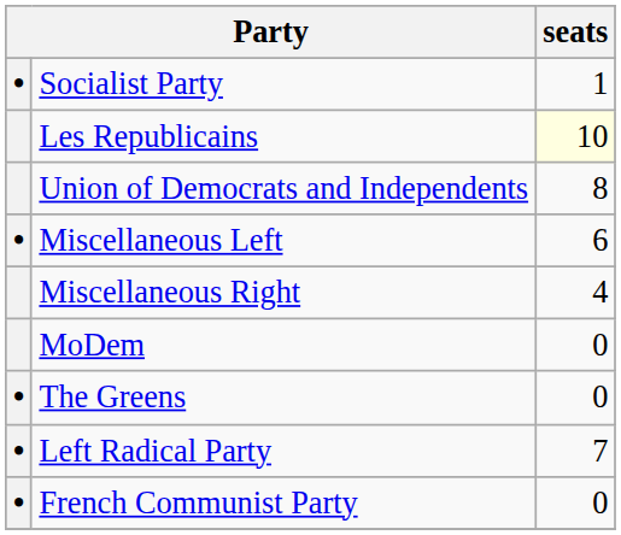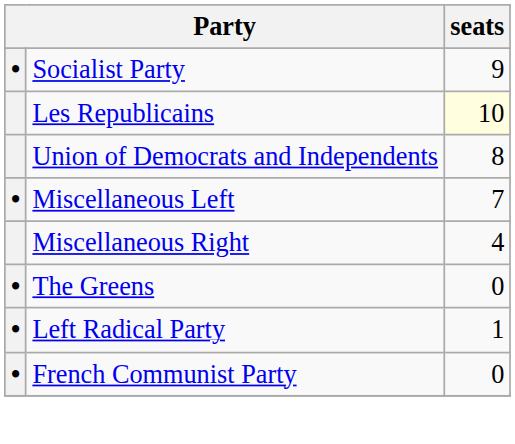Socialist Party | seats: 1 -> 9
Miscellaneous Left | seats: 6 -> 7
- row: MoDem | 0
Left Radical Party | seats: 7 -> 1
